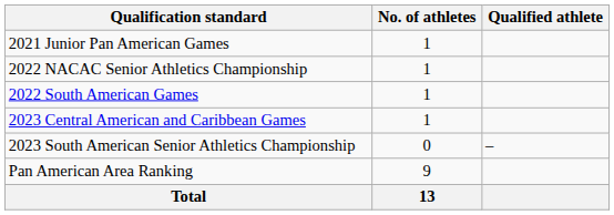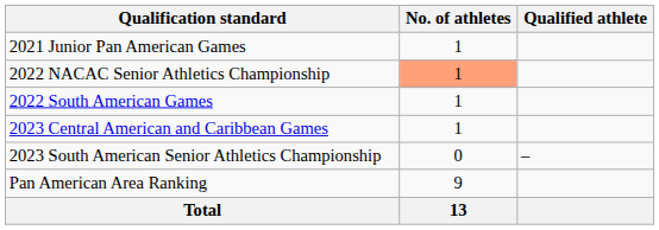2022 NACAC Senior Athletics Championship | No. of athletes: no background -> lightsalmon background
